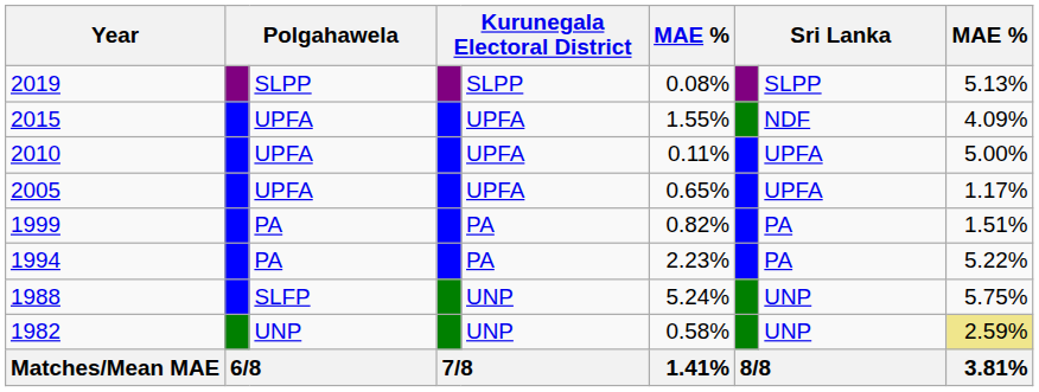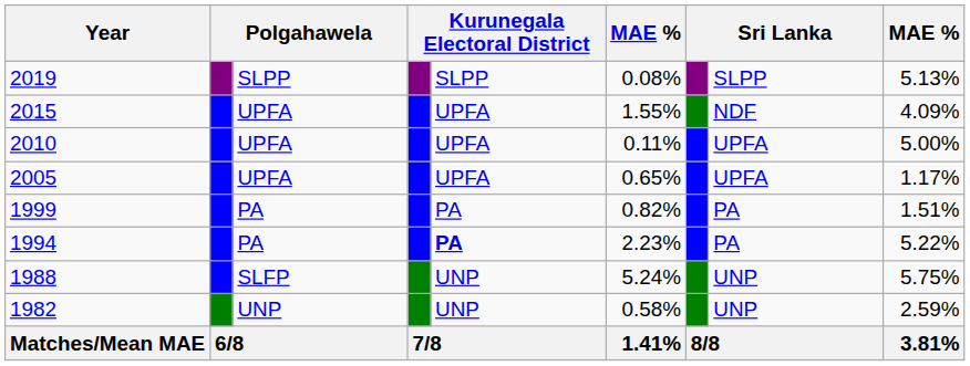1994 | column 5: normal -> bold
1982 | column 9: khaki background -> no background
